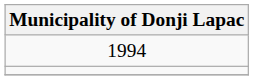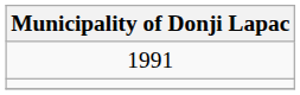row 2 | column 1: 1994 -> 1991
